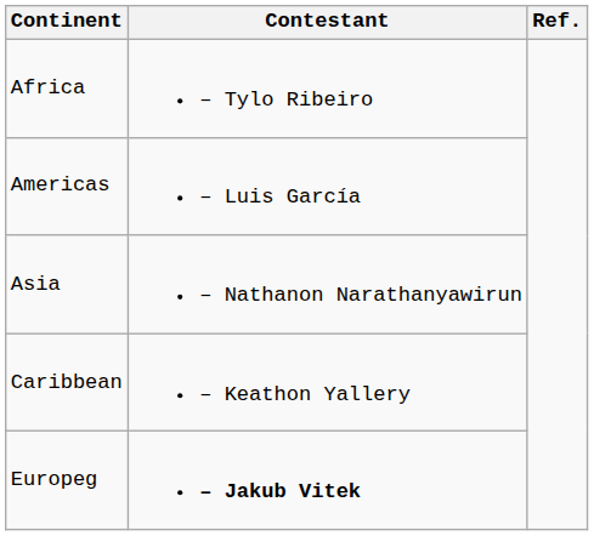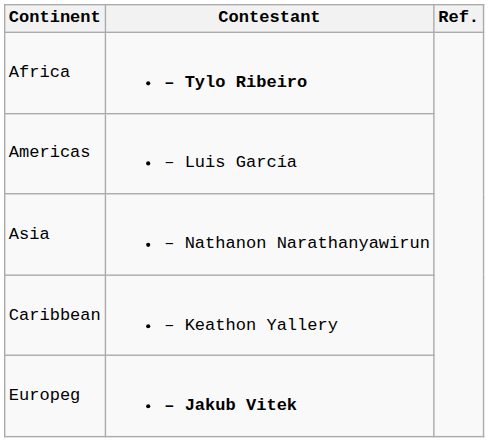Africa | Contestant: normal -> bold
